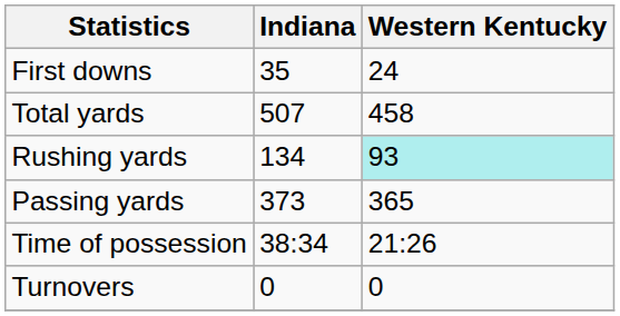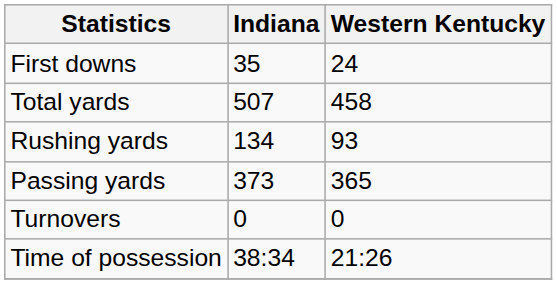Rushing yards | Western Kentucky: paleturquoise background -> no background
rows swapped: Turnovers <-> Time of possession
